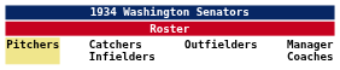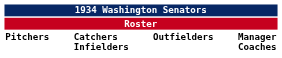Pitchers | column 1: khaki background -> no background
